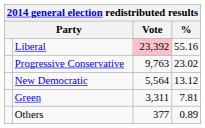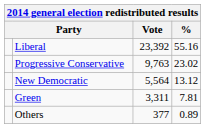Liberal | Vote: pink background -> no background
